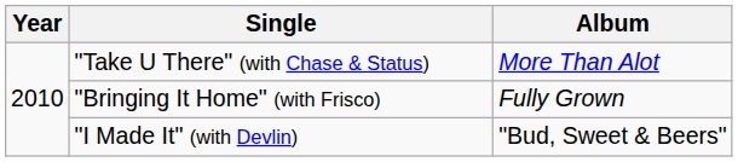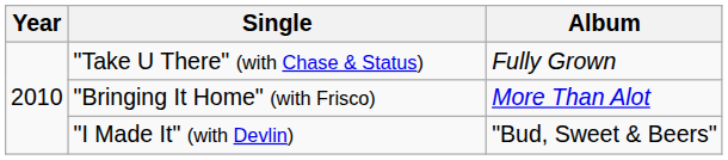"Take U There" (with Chase & Status) | Album: More Than Alot -> Fully Grown
"Bringing It Home" (with Frisco) | Album: Fully Grown -> More Than Alot
